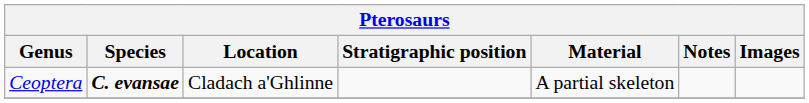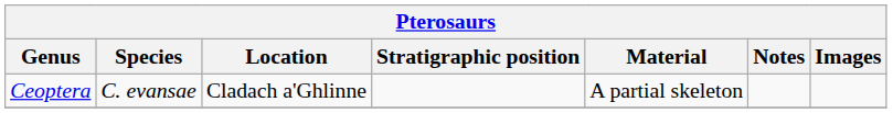Ceoptera | Species: bold -> normal
